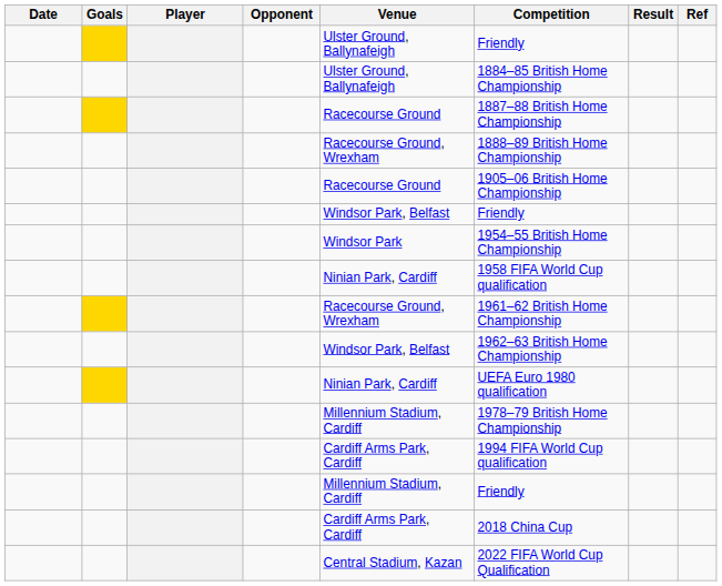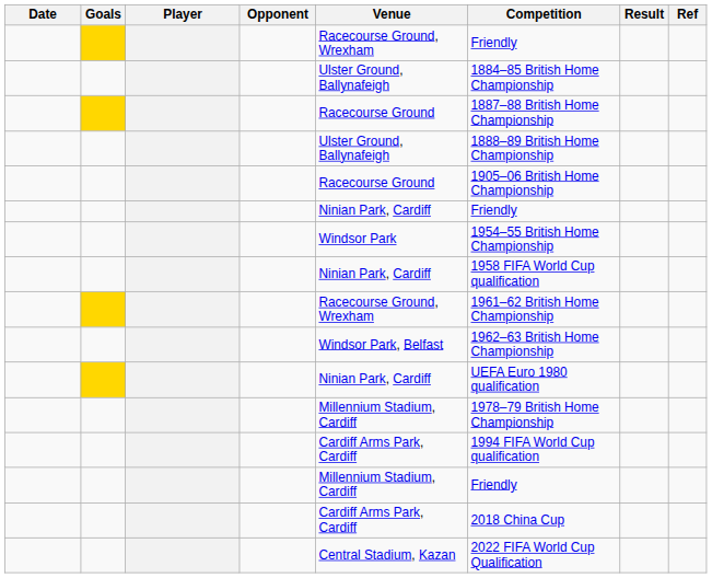row 2 | Venue: Ulster Ground, Ballynafeigh -> Racecourse Ground, Wrexham
row 5 | Venue: Racecourse Ground, Wrexham -> Ulster Ground, Ballynafeigh
row 7 | Venue: Windsor Park, Belfast -> Ninian Park, Cardiff
